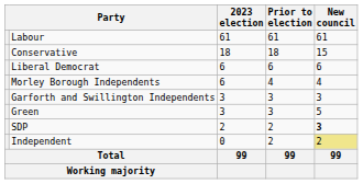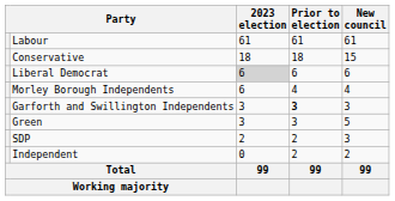Liberal Democrat | 2023 election: no background -> lightgrey background
Garforth and Swillington Independents | Prior to election: normal -> bold
SDP | New council: bold -> normal
Independent | New council: khaki background -> no background
